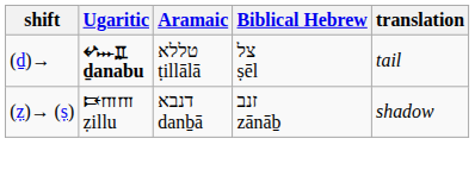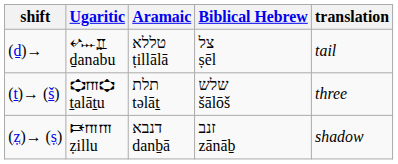(ḏ)→ | Ugaritic: bold -> normal
+ row: (ṯ)→ (š) | 𐎘𐎍𐎘 ṯalāṯu | תלת təlāṯ | שלש šālōš | three
